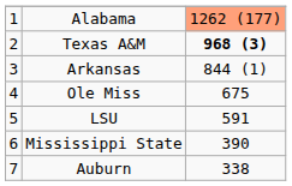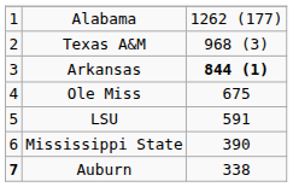Alabama | column 3: lightsalmon background -> no background
Texas A&M | column 3: bold -> normal
Arkansas | column 3: normal -> bold
Auburn | column 1: normal -> bold
